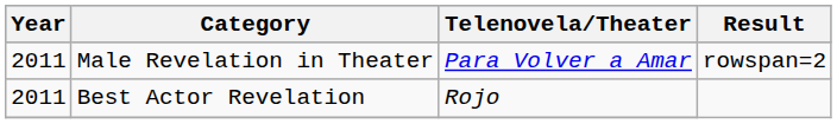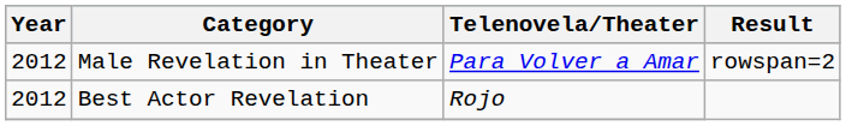Male Revelation in Theater | Year: 2011 -> 2012
Best Actor Revelation | Year: 2011 -> 2012
